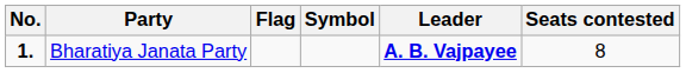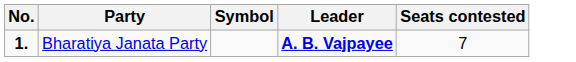- column: Flag
Bharatiya Janata Party | Seats contested: 8 -> 7
